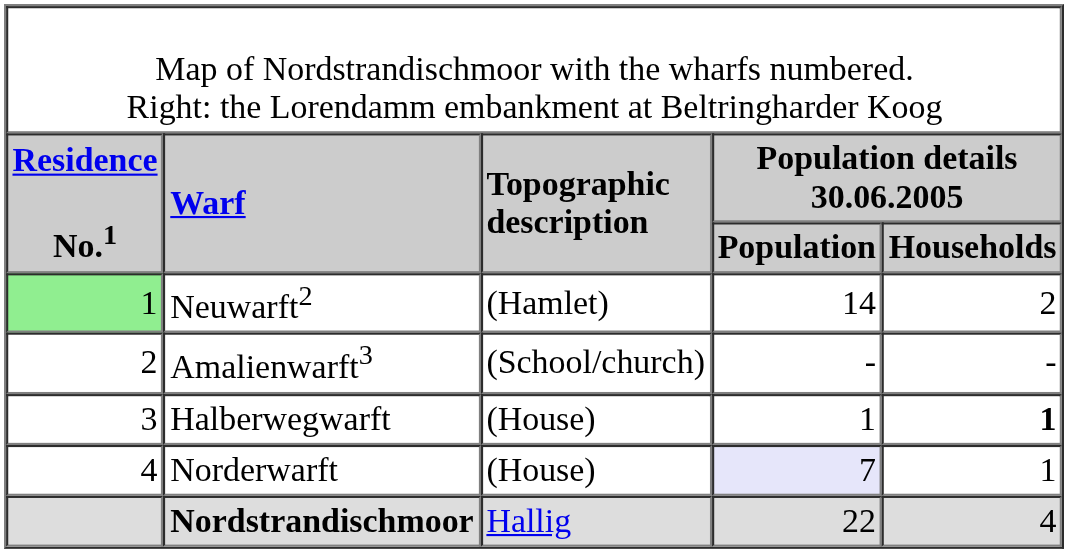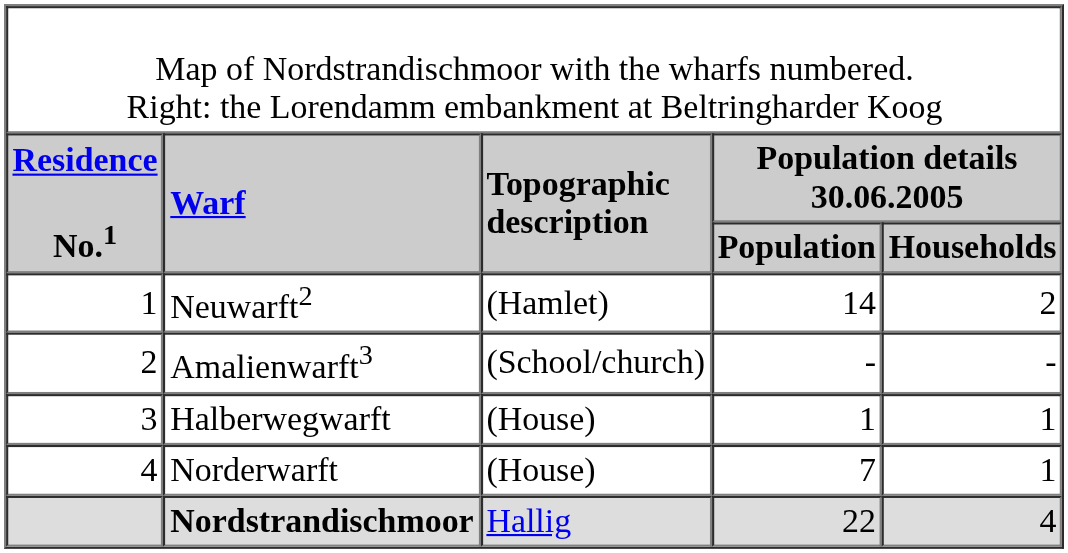Neuwarft2 | column 1: lightgreen background -> no background
Halberwegwarft | column 5: bold -> normal
Norderwarft | column 4: lavender background -> no background
